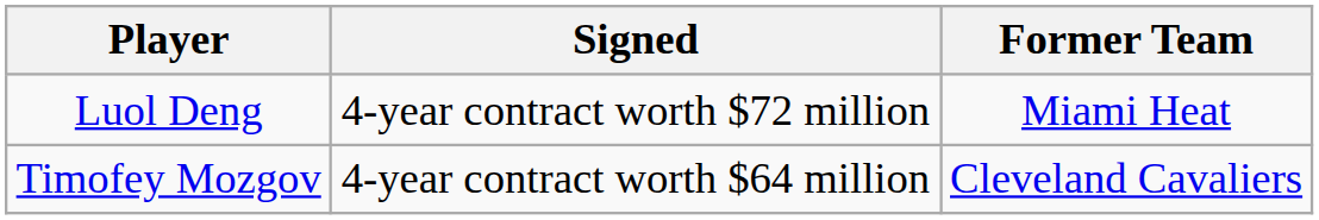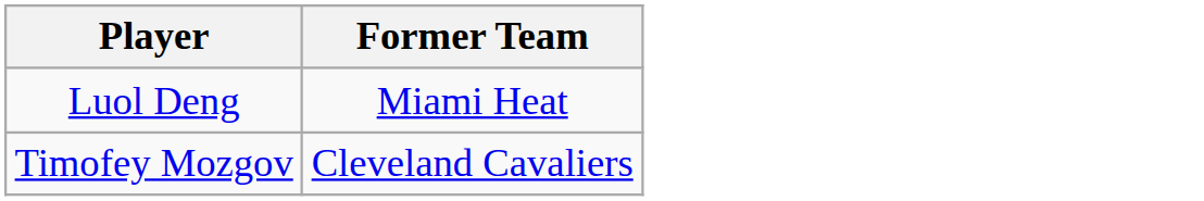- column: Signed | 4-year contract worth $72 million | 4-year contract worth $64 million
